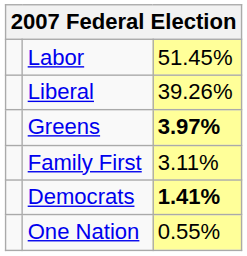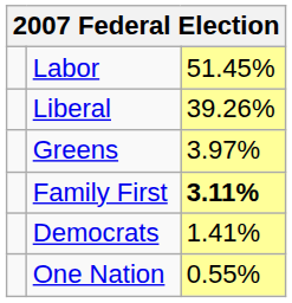Greens | column 3: bold -> normal
Family First | column 3: normal -> bold
Democrats | column 3: bold -> normal
